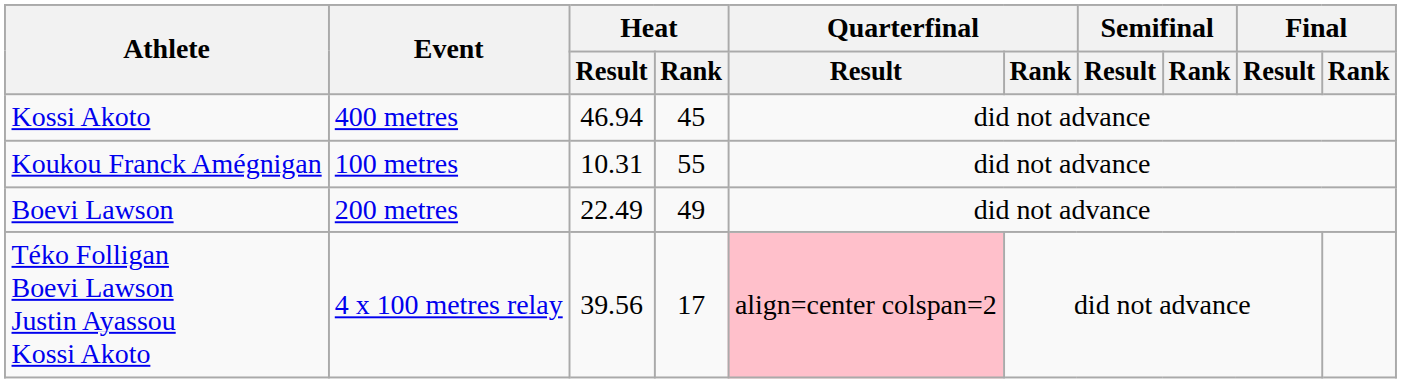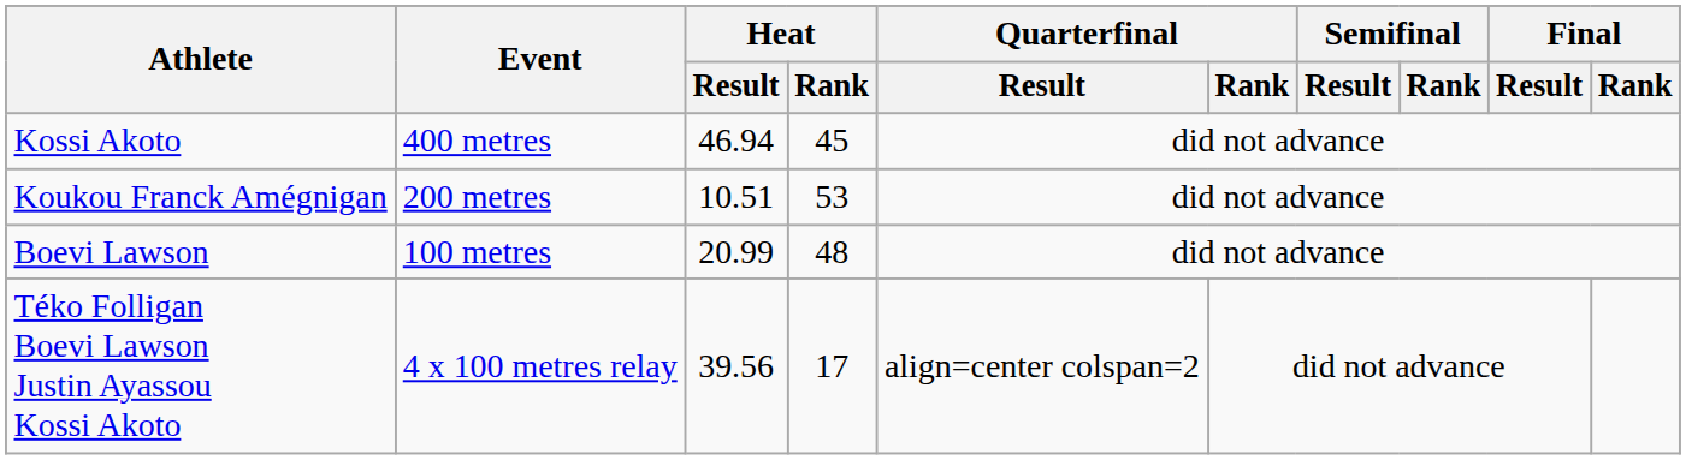Koukou Franck Amégnigan | Event: 100 metres -> 200 metres
Koukou Franck Amégnigan | Heat / Result: 10.31 -> 10.51
Koukou Franck Amégnigan | Heat / Rank: 55 -> 53
Boevi Lawson | Event: 200 metres -> 100 metres
Boevi Lawson | Heat / Result: 22.49 -> 20.99
Boevi Lawson | Heat / Rank: 49 -> 48
Téko Folligan Boevi Lawson Justin Ayassou Kossi Akoto | Quarterfinal / Result: pink background -> no background
